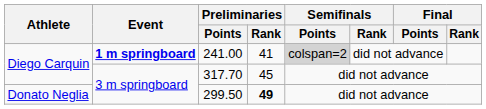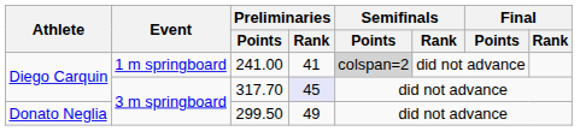241.00 | Event: bold -> normal
317.70 | Preliminaries / Rank: no background -> lavender background
299.50 | Preliminaries / Rank: bold -> normal
